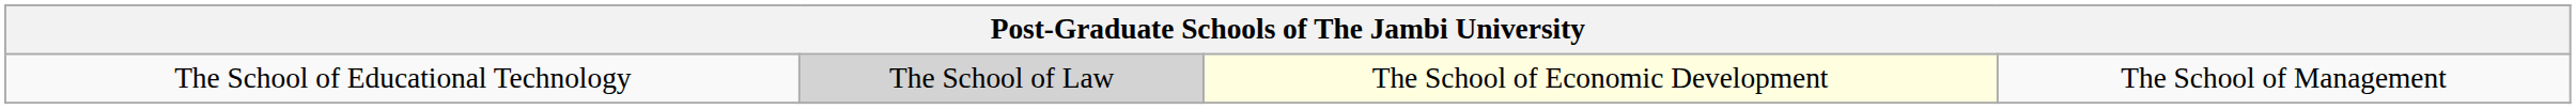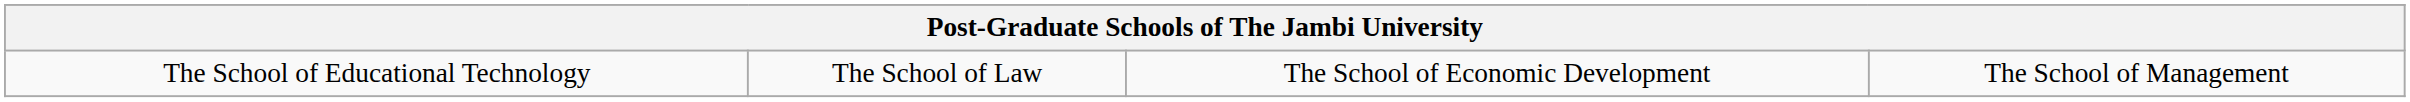The School of Educational Technology | column 2: lightgrey background -> no background
The School of Educational Technology | column 3: lightyellow background -> no background
